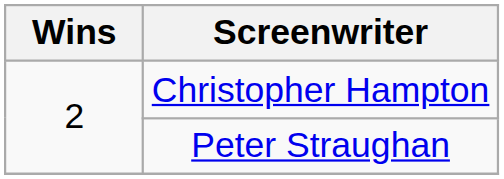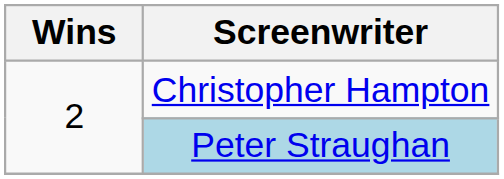Peter Straughan | Screenwriter: no background -> lightblue background
